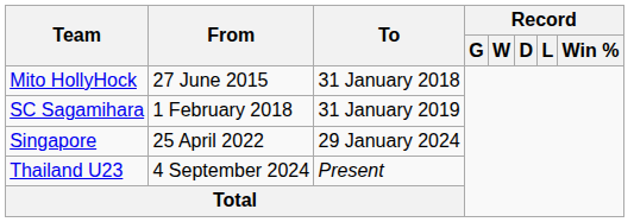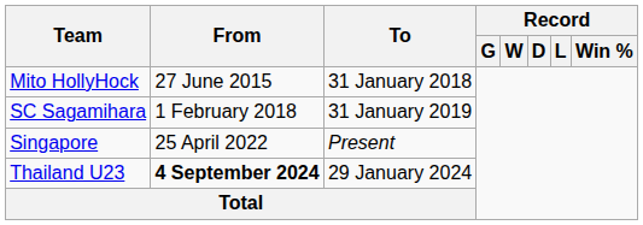Singapore | To: 29 January 2024 -> Present
Thailand U23 | From: normal -> bold
Thailand U23 | To: Present -> 29 January 2024
